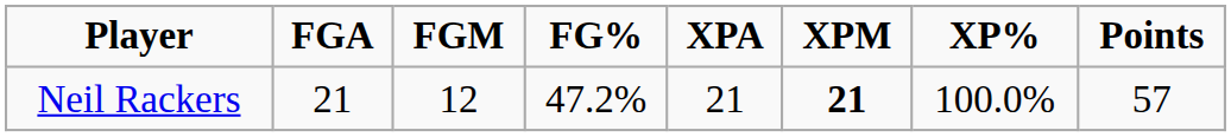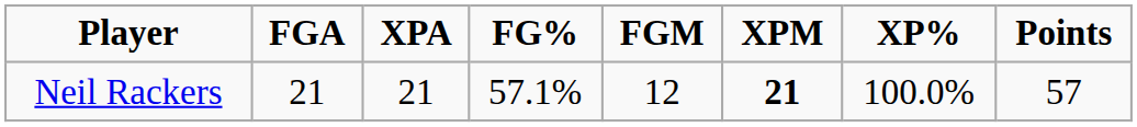columns swapped: FGM <-> XPA
Neil Rackers | FG%: 47.2% -> 57.1%
